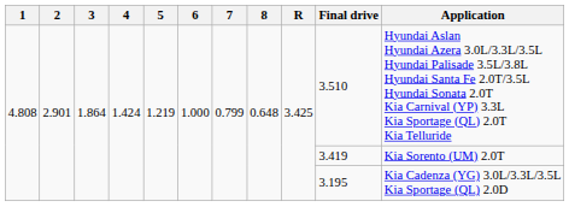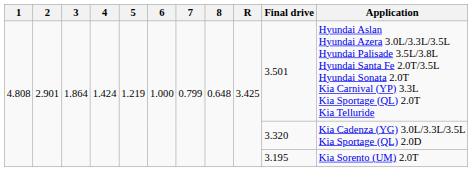row 2 | Final drive: 3.510 -> 3.501
row 3 | Final drive: 3.419 -> 3.320
row 3 | Application: Kia Sorento (UM) 2.0T -> Kia Cadenza (YG) 3.0L/3.3L/3.5L Kia Sportage (QL) 2.0D
row 4 | Application: Kia Cadenza (YG) 3.0L/3.3L/3.5L Kia Sportage (QL) 2.0D -> Kia Sorento (UM) 2.0T
